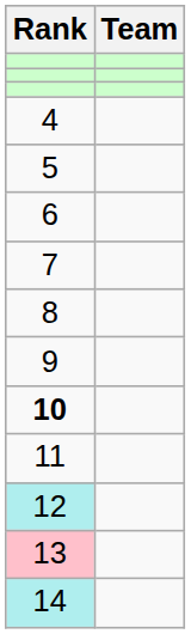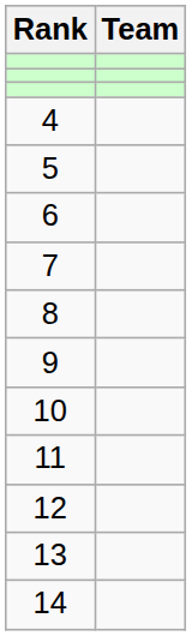row 11 | Rank: bold -> normal
row 13 | Rank: paleturquoise background -> no background
row 14 | Rank: pink background -> no background
row 15 | Rank: paleturquoise background -> no background
